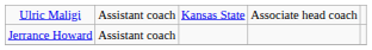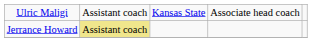Jerrance Howard | column 2: no background -> khaki background
